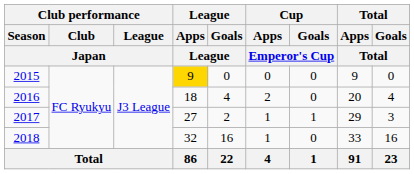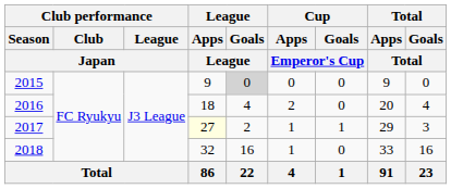2015 | League / Apps / League: gold background -> no background
2015 | League / Goals / League: no background -> lightgrey background
2017 | League / Apps / League: no background -> lightyellow background
